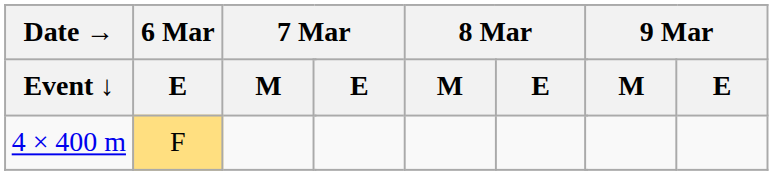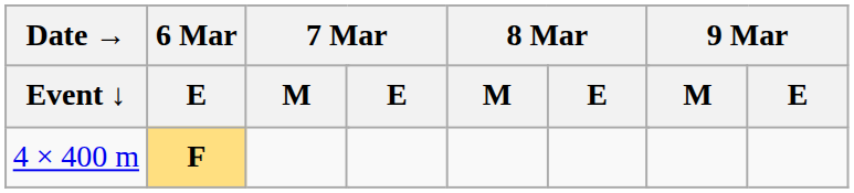4 × 400 m | 6 Mar / E: normal -> bold
